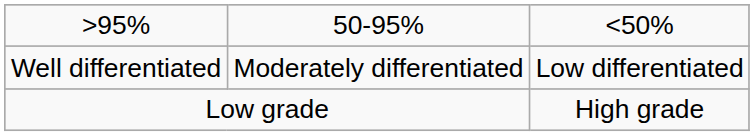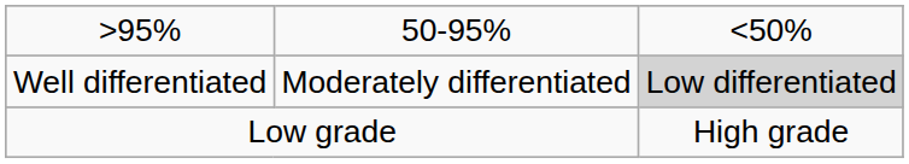Well differentiated | column 3: no background -> lightgrey background
